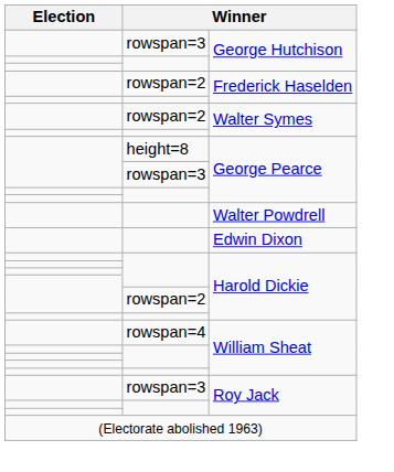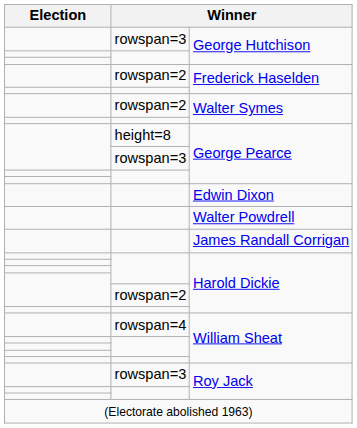rows swapped: Walter Powdrell <-> Edwin Dixon
+ row: James Randall Corrigan
